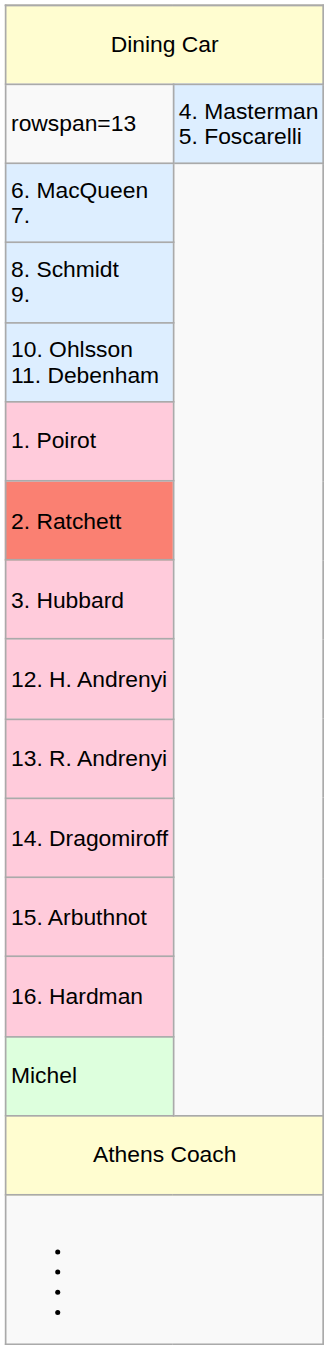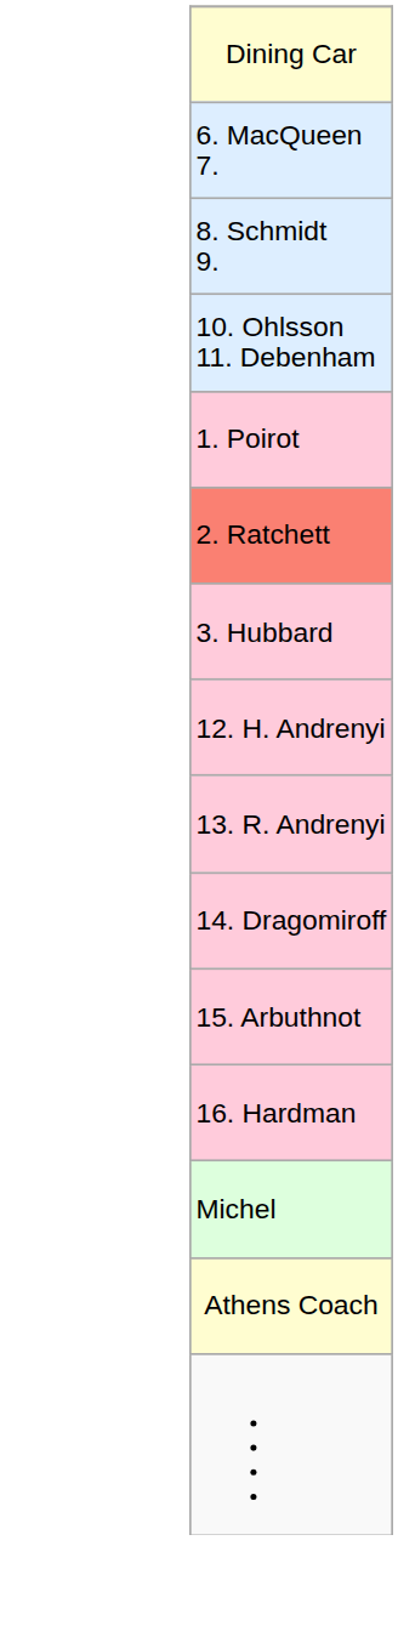- row: rowspan=13 | 4. Masterman 5. Foscarelli
